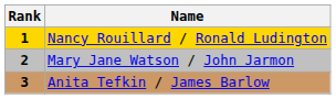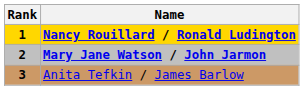Nancy Rouillard / Ronald Ludington | Name: normal -> bold
Mary Jane Watson / John Jarmon | Name: normal -> bold
